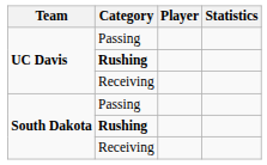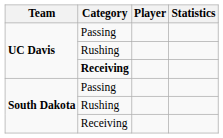UC Davis / Rushing | Category: bold -> normal
UC Davis / Receiving | Category: normal -> bold
South Dakota / Rushing | Category: bold -> normal
